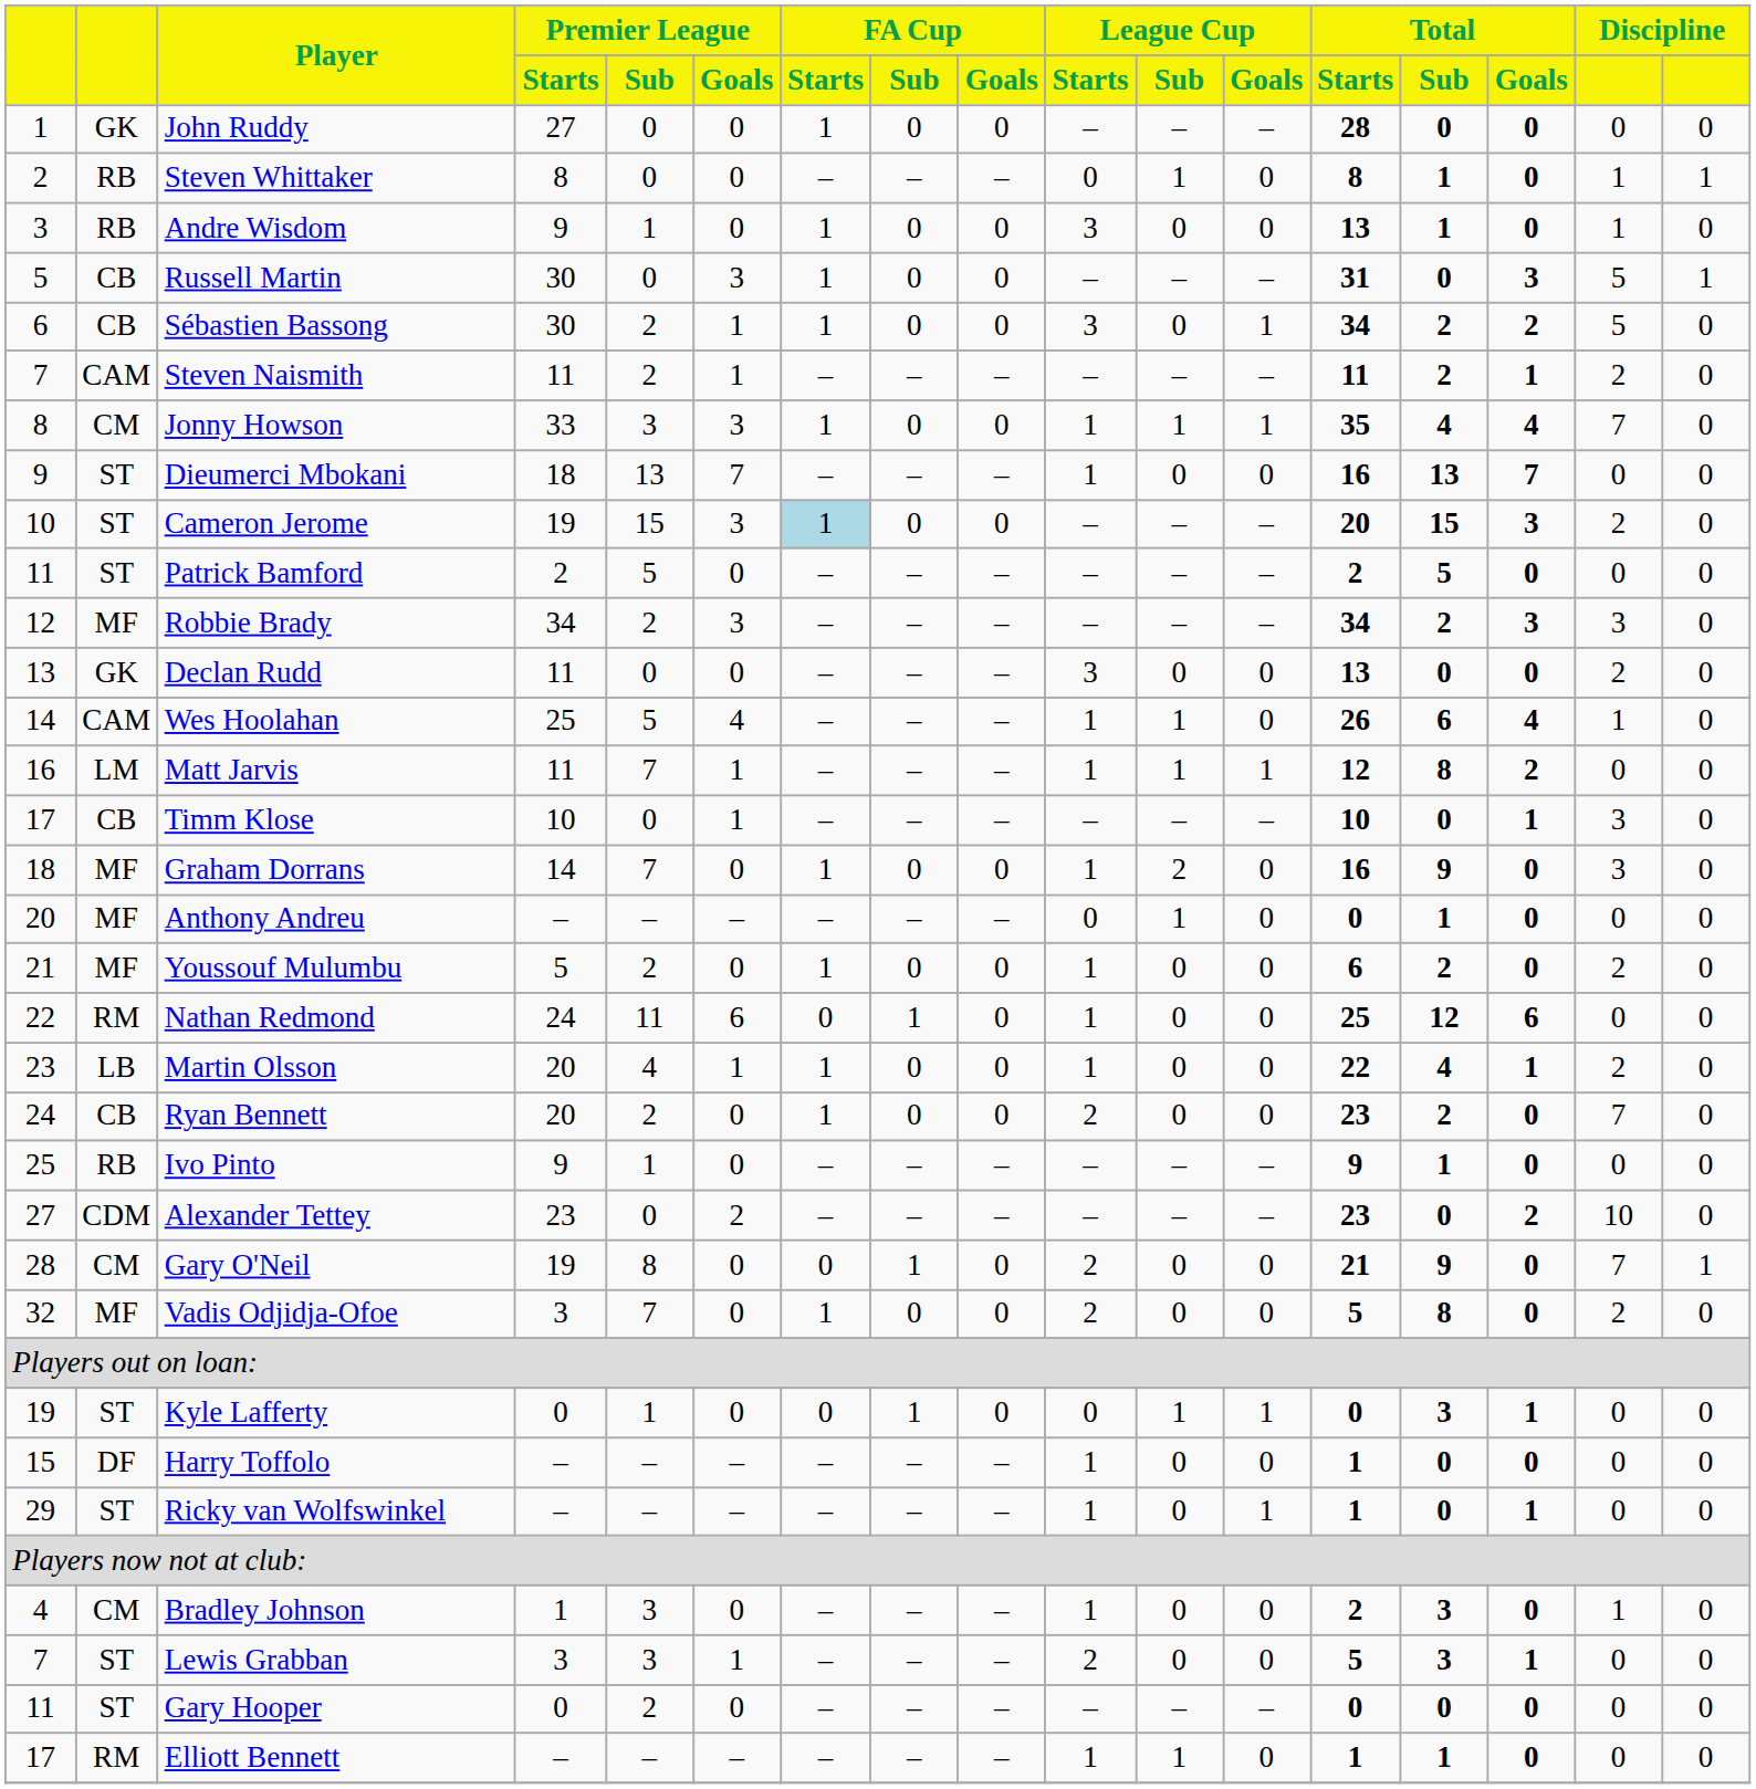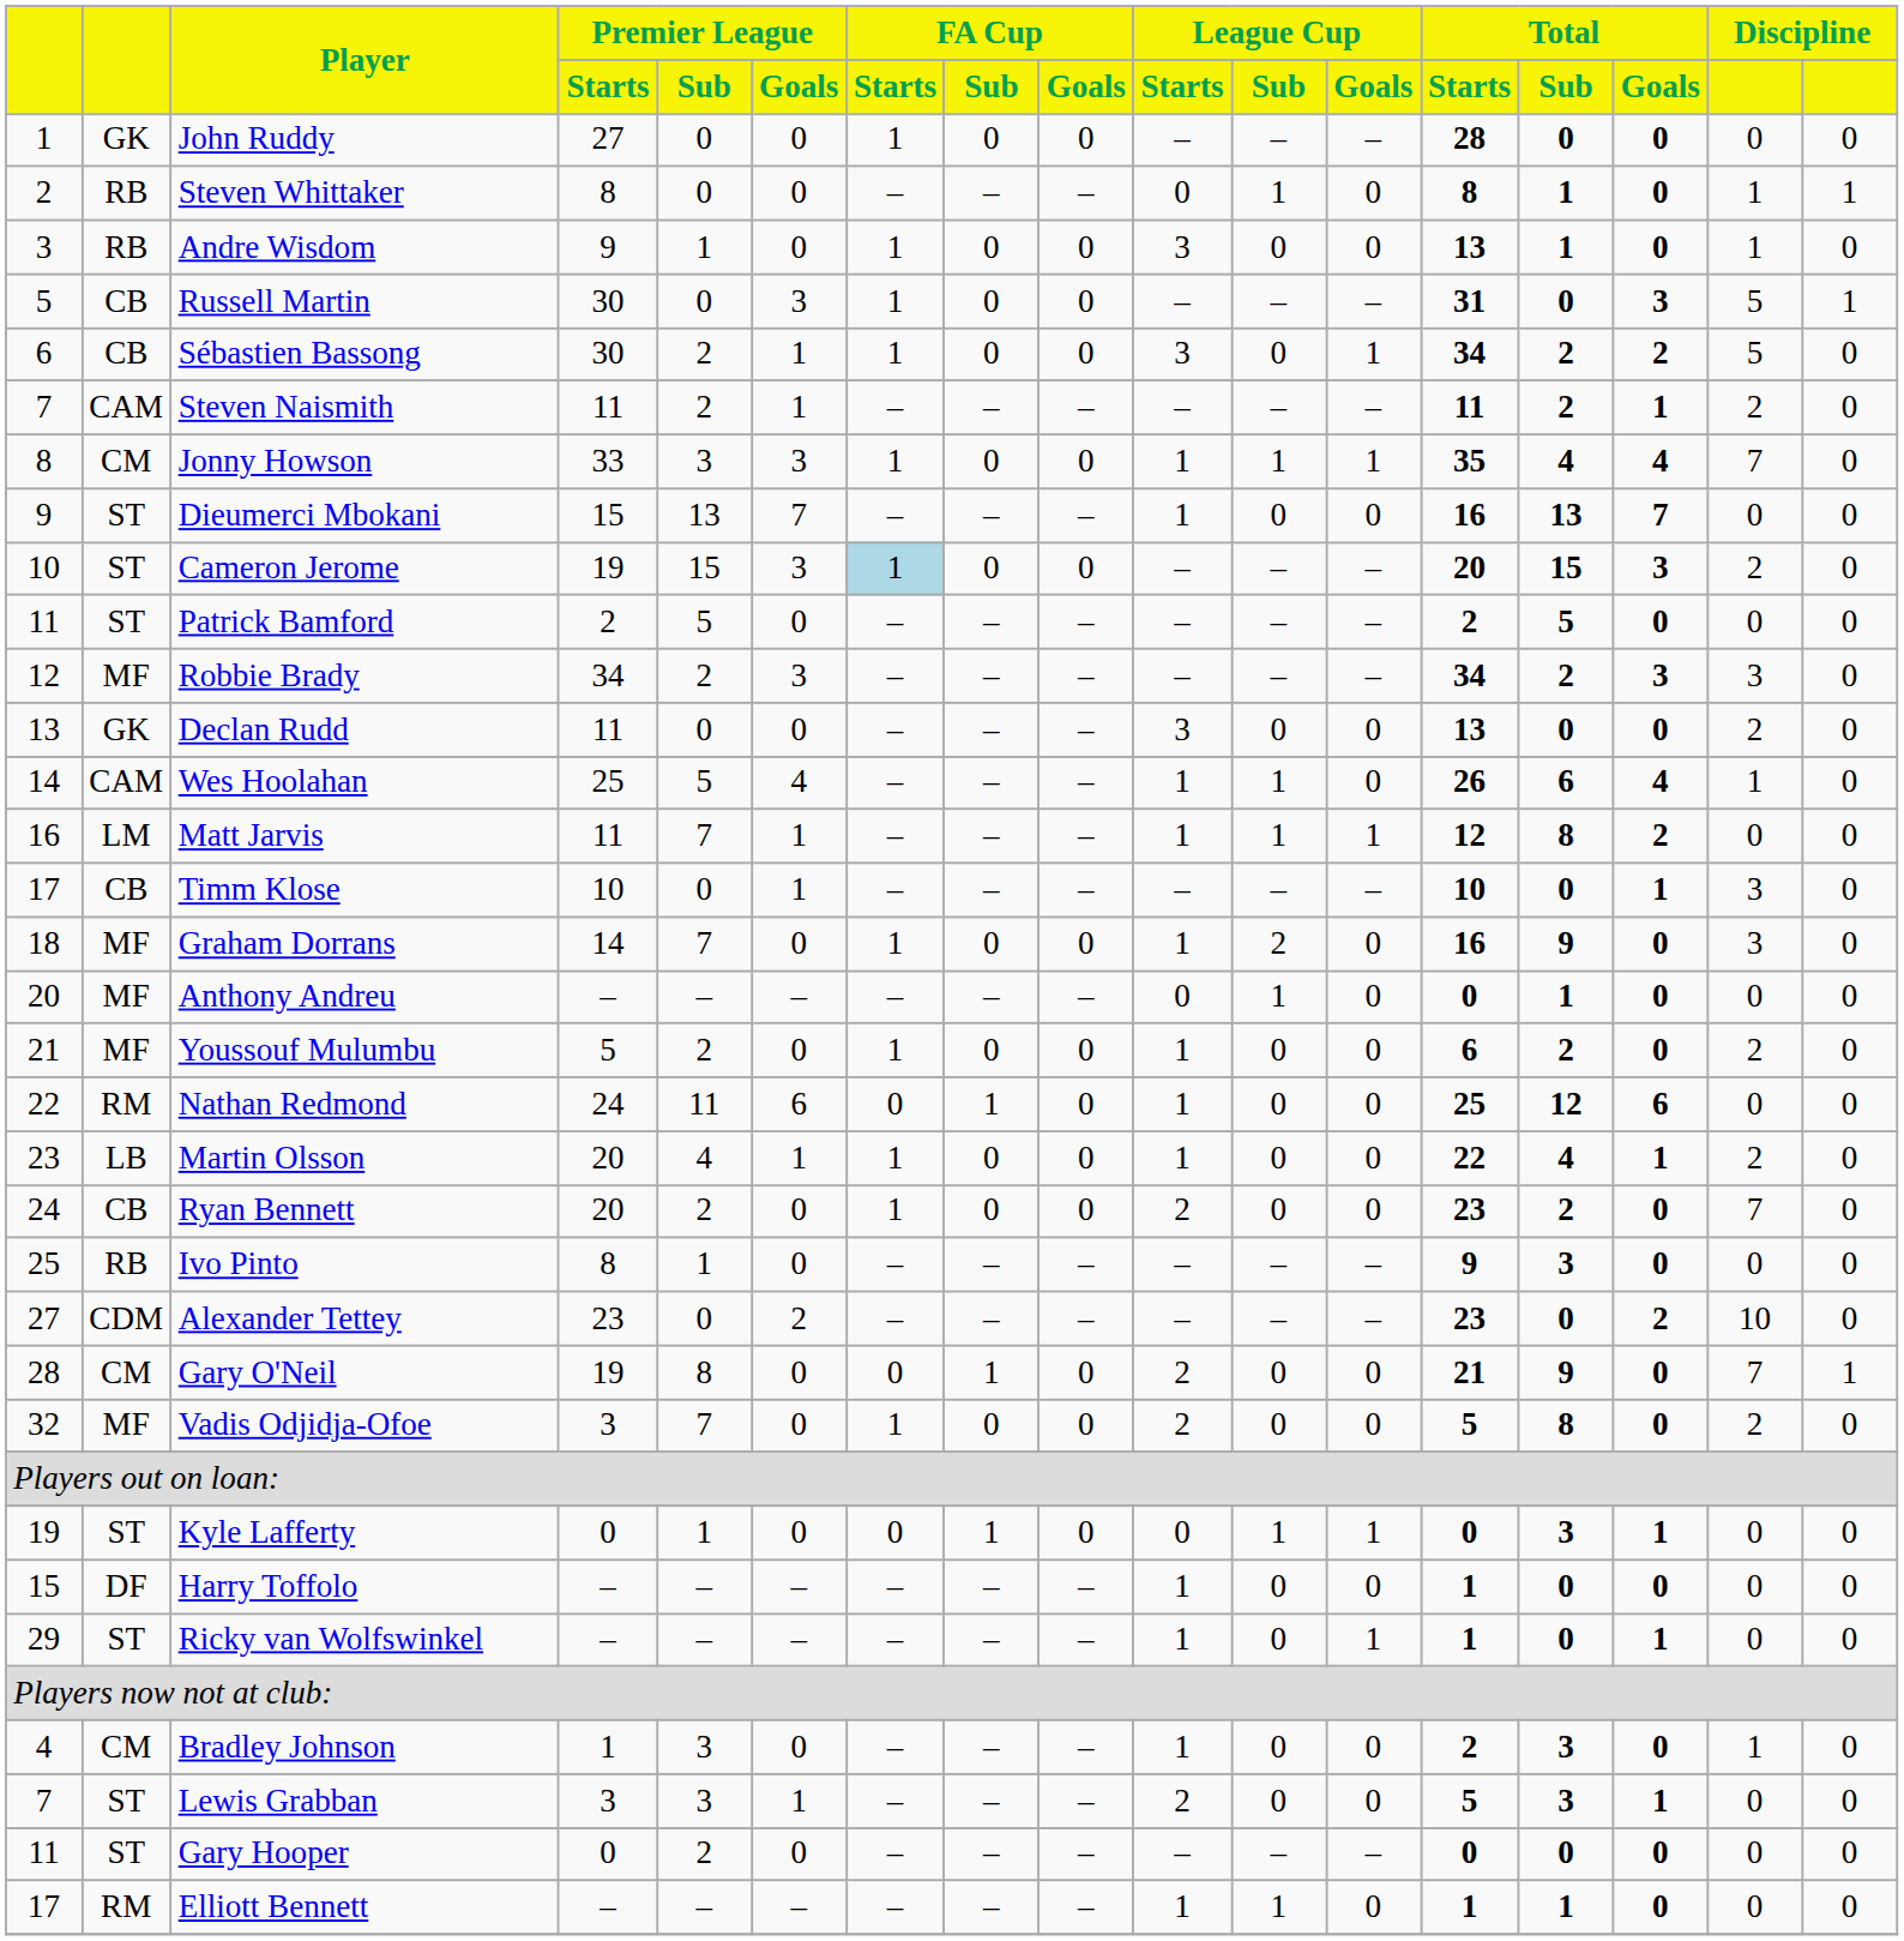Dieumerci Mbokani | Premier League / Starts: 18 -> 15
Ivo Pinto | Premier League / Starts: 9 -> 8
Ivo Pinto | Total / Sub: 1 -> 3
